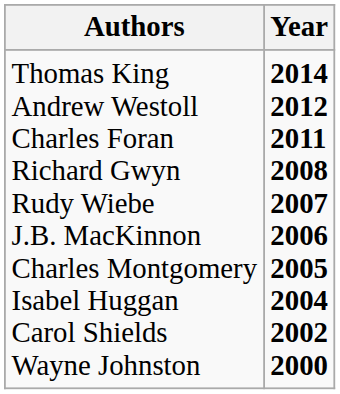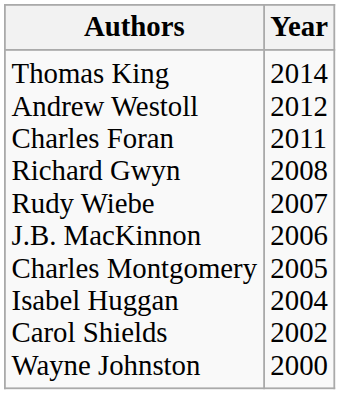row 2 | Year: bold -> normal
